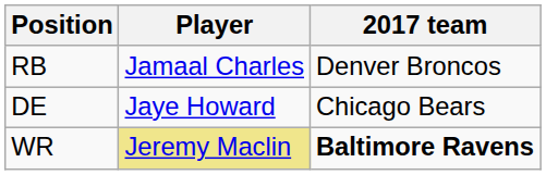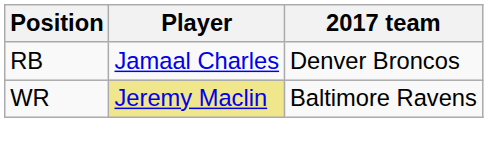- row: DE | Jaye Howard | Chicago Bears
WR | 2017 team: bold -> normal
